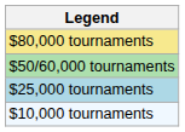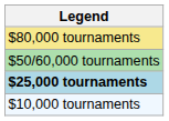row 4 | column 1: normal -> bold
